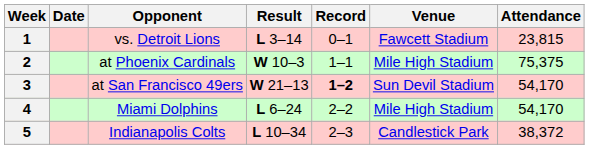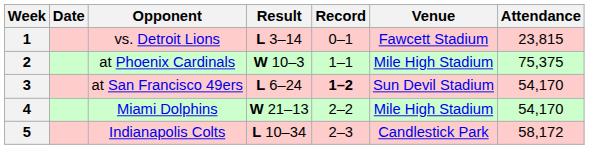3 | Result: W 21–13 -> L 6–24
4 | Result: L 6–24 -> W 21–13
5 | Attendance: 38,372 -> 58,172
